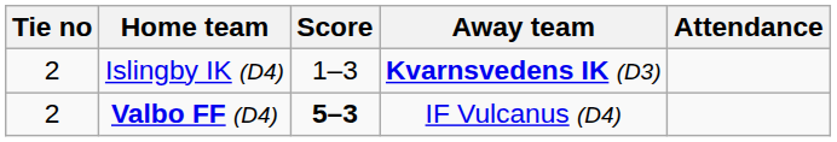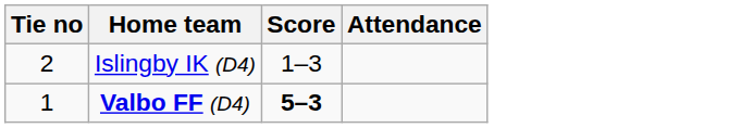- column: Away team | Kvarnsvedens IK (D3) | IF Vulcanus (D4)
Valbo FF (D4) | Tie no: 2 -> 1
